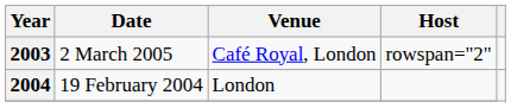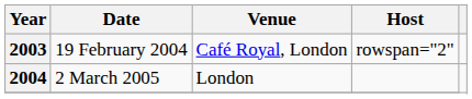2003 | Date: 2 March 2005 -> 19 February 2004
2004 | Date: 19 February 2004 -> 2 March 2005
